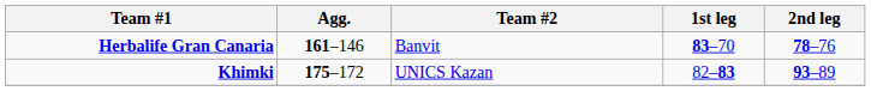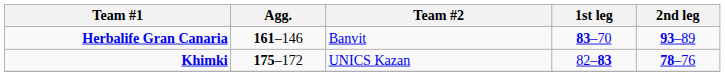Herbalife Gran Canaria | 2nd leg: 78–76 -> 93–89
Khimki | 2nd leg: 93–89 -> 78–76
